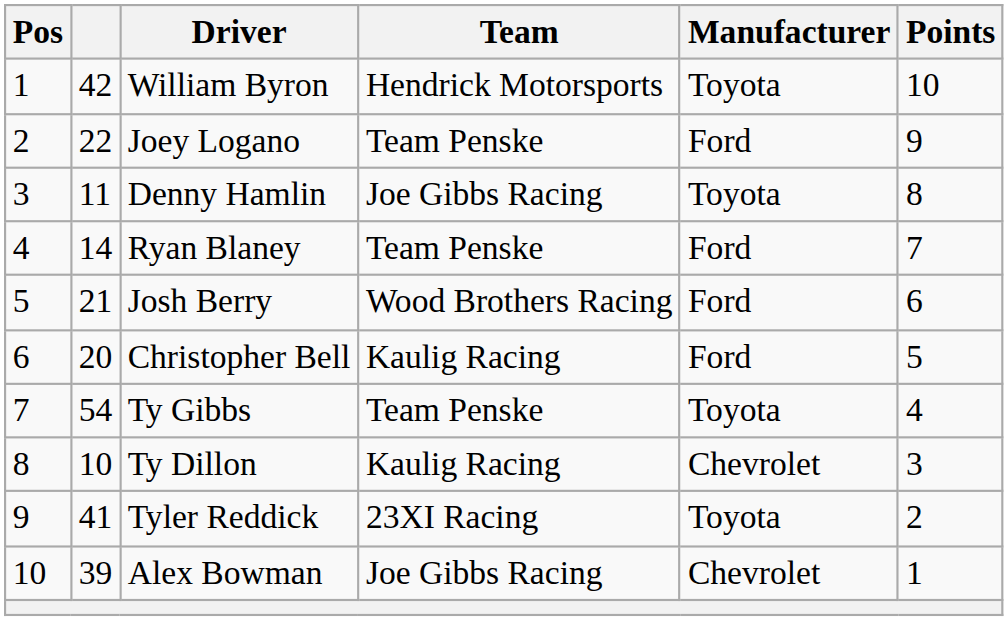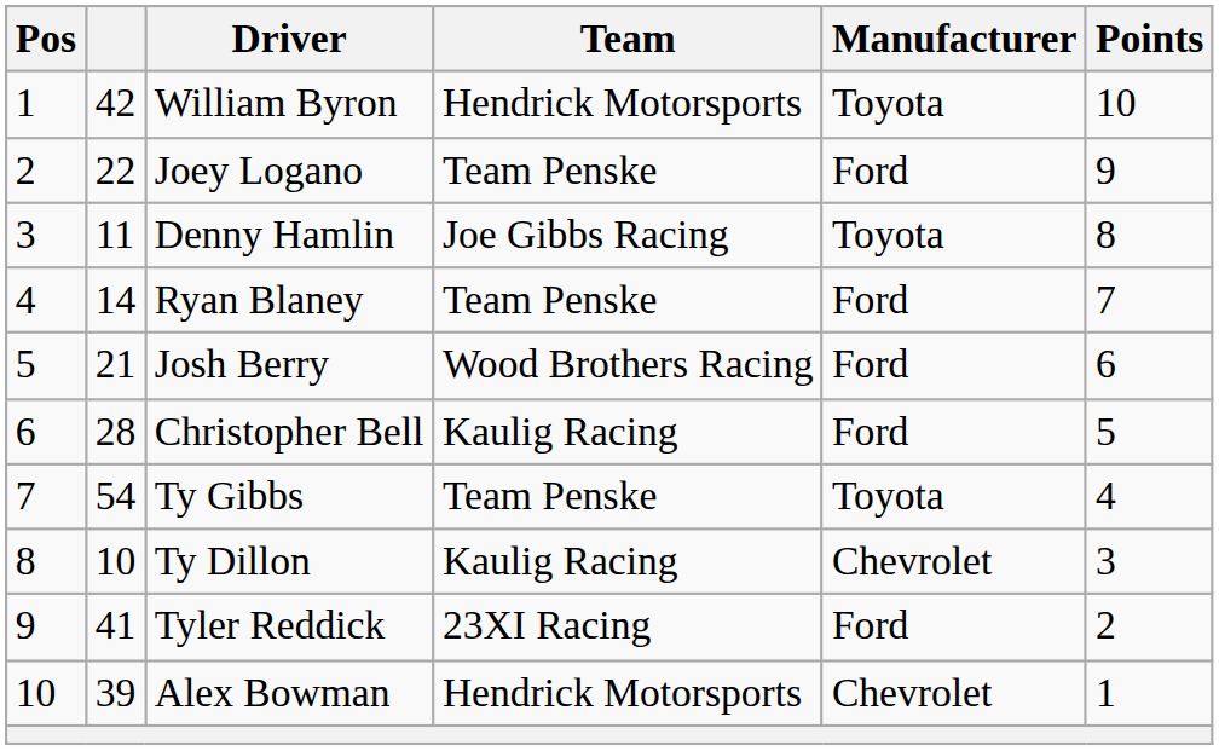Christopher Bell | column 2: 20 -> 28
Tyler Reddick | Manufacturer: Toyota -> Ford
Alex Bowman | Team: Joe Gibbs Racing -> Hendrick Motorsports
